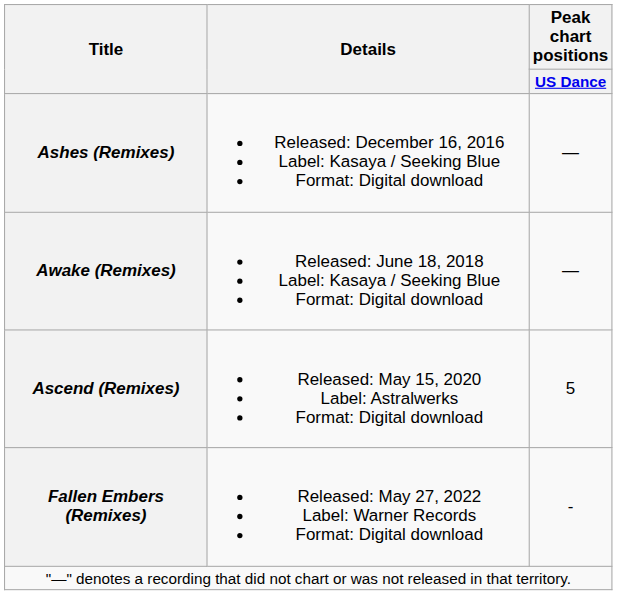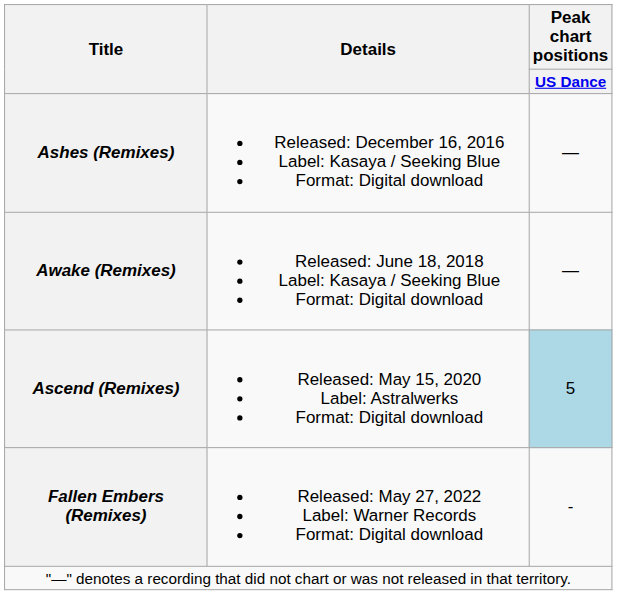Ascend (Remixes) | Peak chart positions / US Dance: no background -> lightblue background
